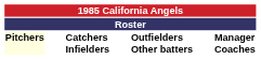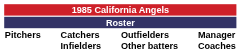Pitchers | column 1: lightyellow background -> no background
